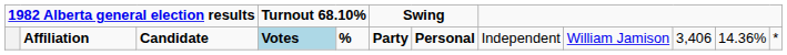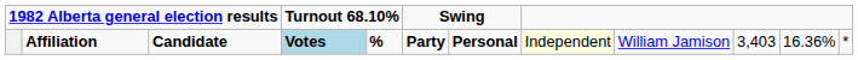Affiliation | column 8: no background -> lightyellow background
Affiliation | column 10: 3,406 -> 3,403
Affiliation | column 11: 14.36% -> 16.36%
